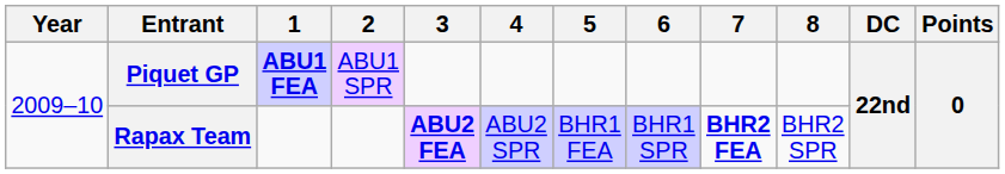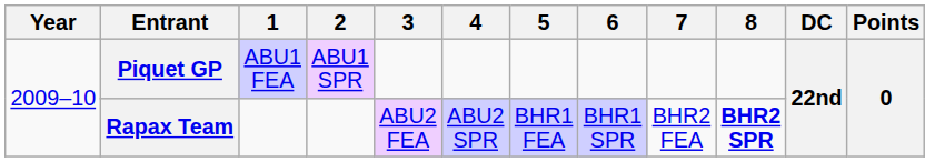Piquet GP | 1: bold -> normal
Rapax Team | 3: bold -> normal
Rapax Team | 7: bold -> normal
Rapax Team | 8: normal -> bold
